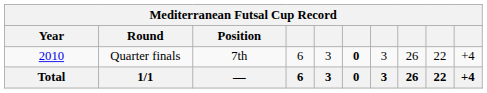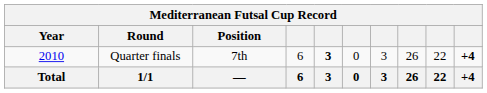Quarter finals | column 5: normal -> bold
Quarter finals | column 6: bold -> normal
Quarter finals | column 10: normal -> bold
